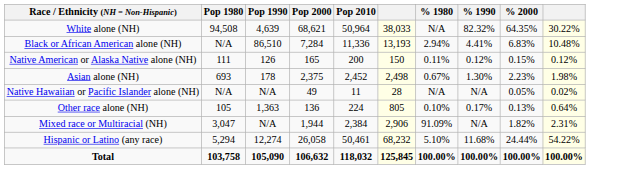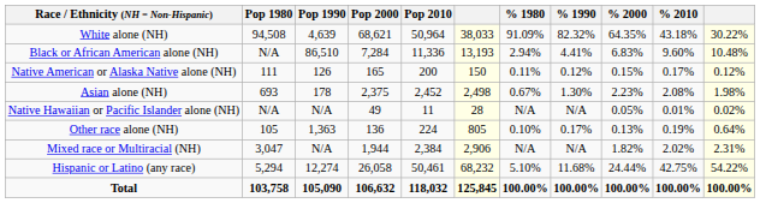+ column: % 2010 | 43.18% | 9.60% | 0.17% | 2.08% | 0.01% | 0.19% | 2.02% | 42.75% | 100.00%
White alone (NH) | % 1980: N/A -> 91.09%
Mixed race or Multiracial (NH) | % 1980: 91.09% -> N/A
